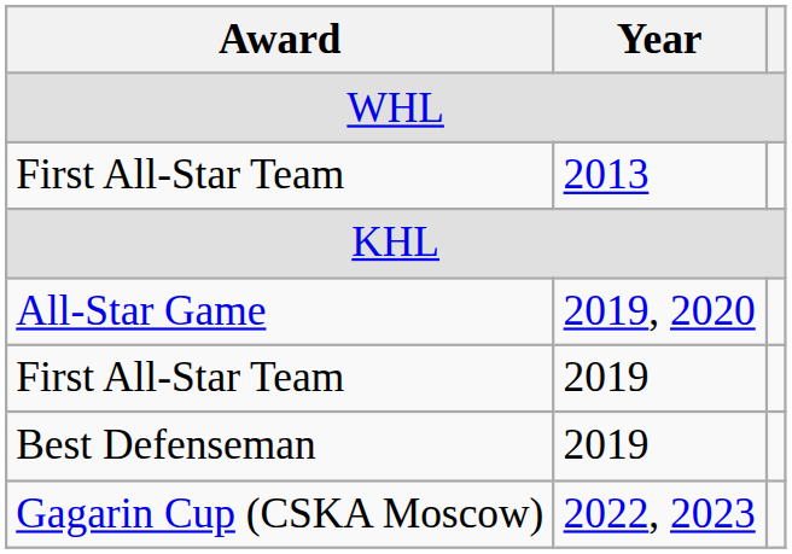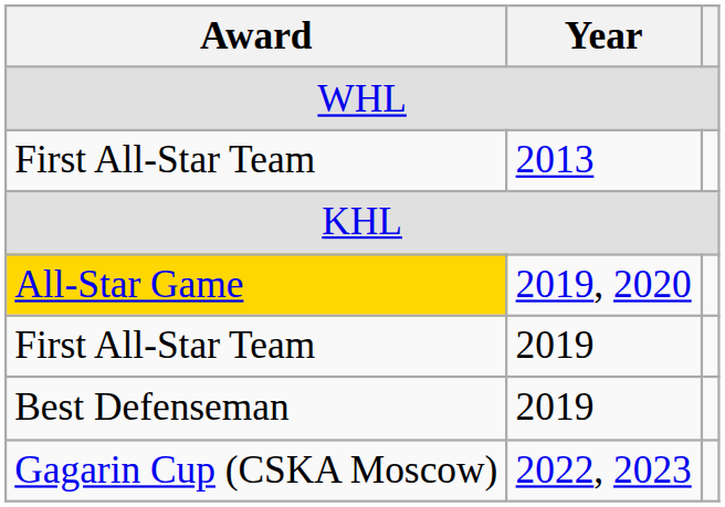All-Star Game | Award: no background -> gold background
